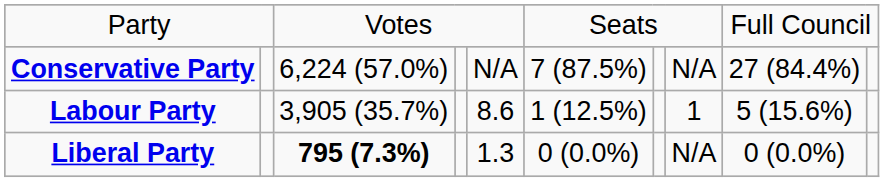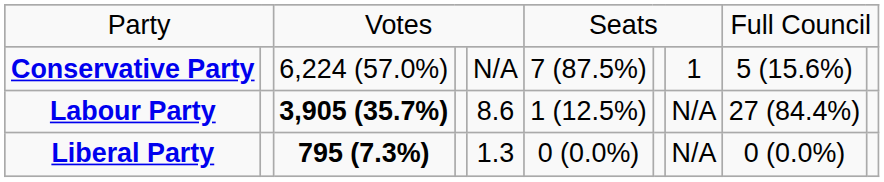Conservative Party | column 8: N/A -> 1
Conservative Party | column 9: 27 (84.4%) -> 5 (15.6%)
Labour Party | column 3: normal -> bold
Labour Party | column 8: 1 -> N/A
Labour Party | column 9: 5 (15.6%) -> 27 (84.4%)
